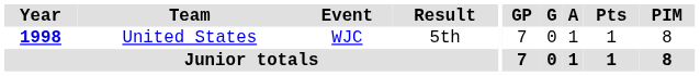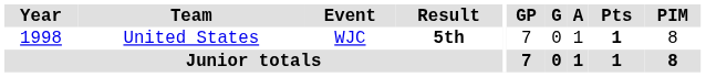United States | Year: bold -> normal
United States | Result: normal -> bold
United States | Pts: normal -> bold
